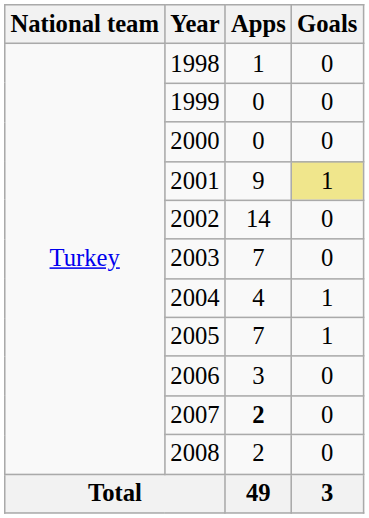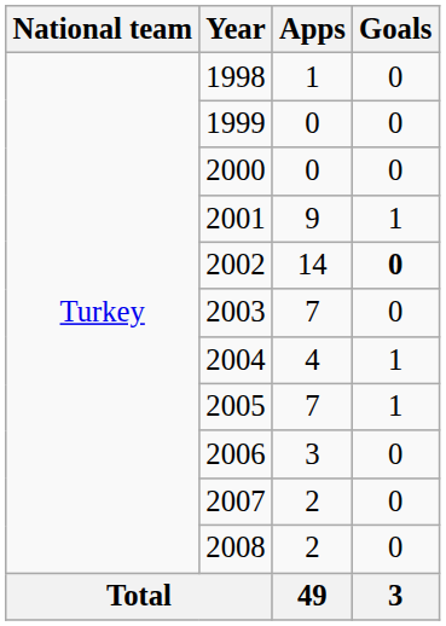2001 | Goals: khaki background -> no background
2002 | Goals: normal -> bold
2007 | Apps: bold -> normal
